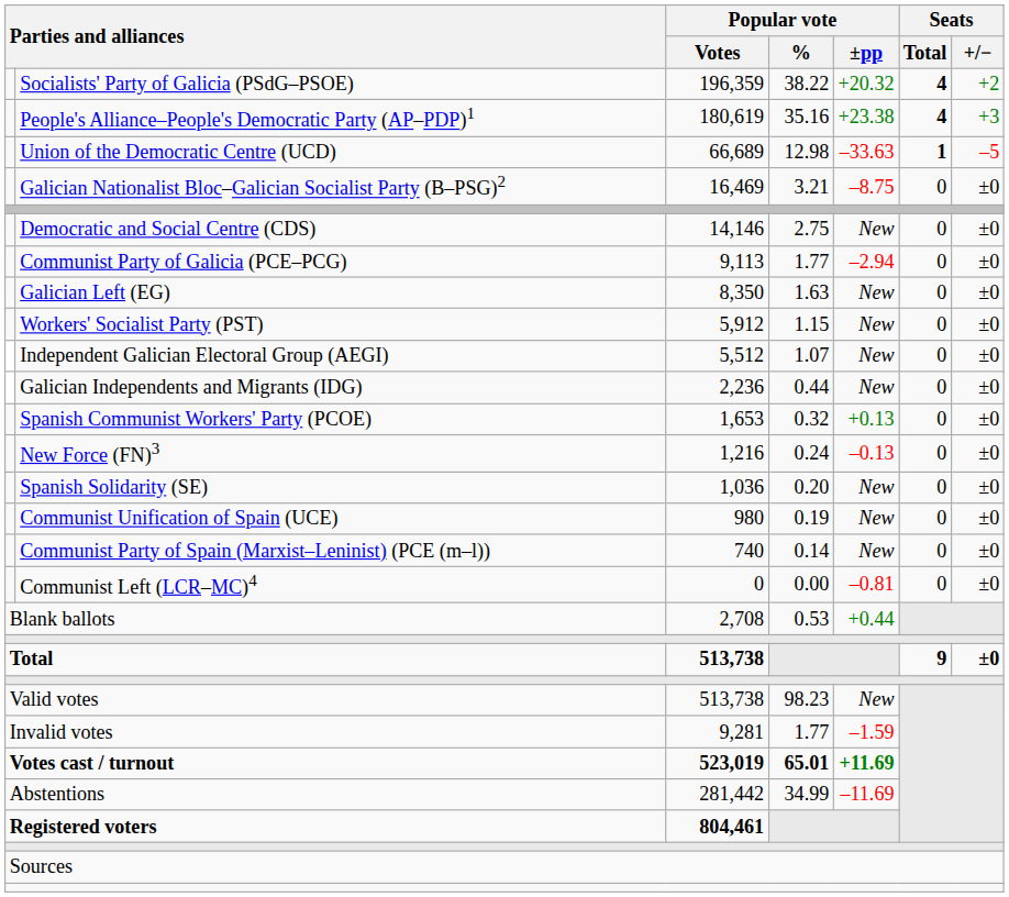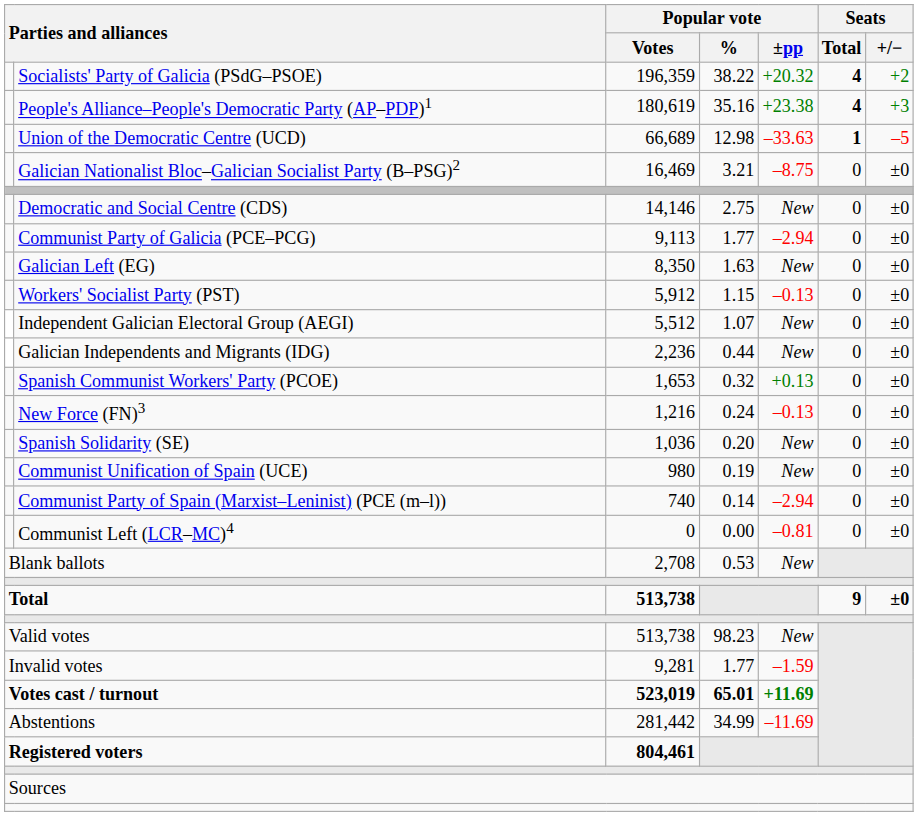Workers' Socialist Party (PST) | Popular vote / ±pp: New -> –0.13
Communist Party of Spain (Marxist–Leninist) (PCE (m–l)) | Popular vote / ±pp: New -> –2.94
Blank ballots | Popular vote / ±pp: +0.44 -> New
